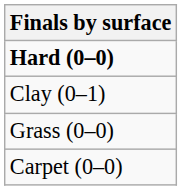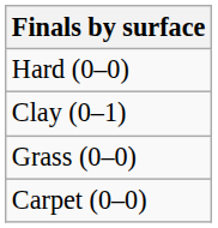row 2 | column 1: bold -> normal
